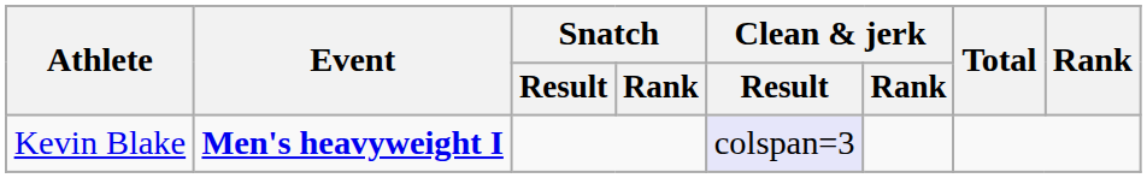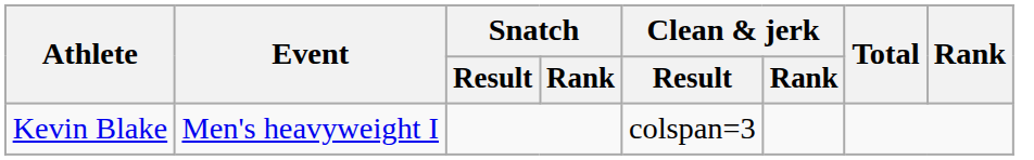Kevin Blake | Event: bold -> normal
Kevin Blake | Clean & jerk / Result: lavender background -> no background
